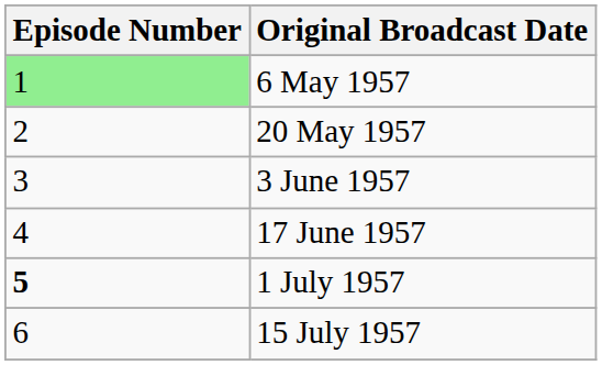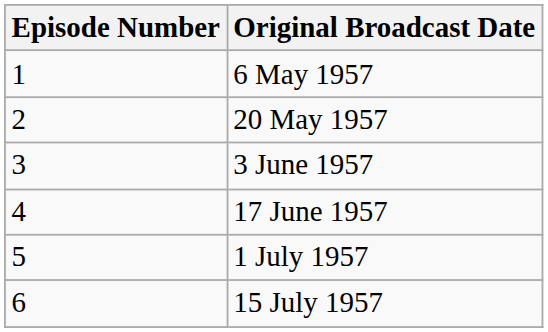6 May 1957 | Episode Number: lightgreen background -> no background
1 July 1957 | Episode Number: bold -> normal
